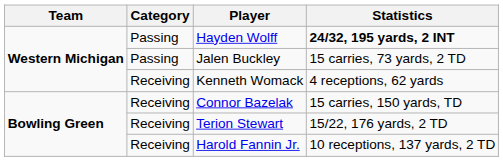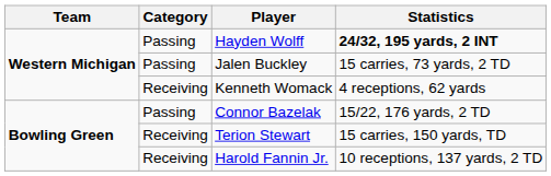Connor Bazelak | Category: Receiving -> Passing
Connor Bazelak | Statistics: 15 carries, 150 yards, TD -> 15/22, 176 yards, 2 TD
Terion Stewart | Statistics: 15/22, 176 yards, 2 TD -> 15 carries, 150 yards, TD
